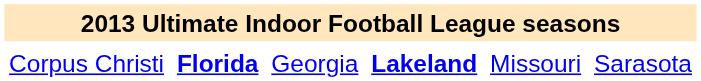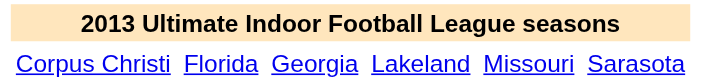Corpus Christi | column 2: bold -> normal
Corpus Christi | column 4: bold -> normal
